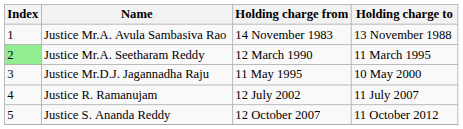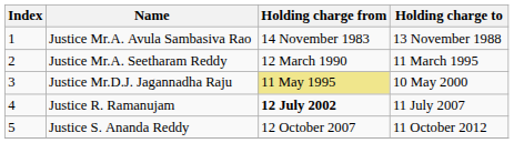Justice Mr.A. Seetharam Reddy | Index: lightgreen background -> no background
Justice Mr.D.J. Jagannadha Raju | Holding charge from: no background -> khaki background
Justice R. Ramanujam | Holding charge from: normal -> bold
